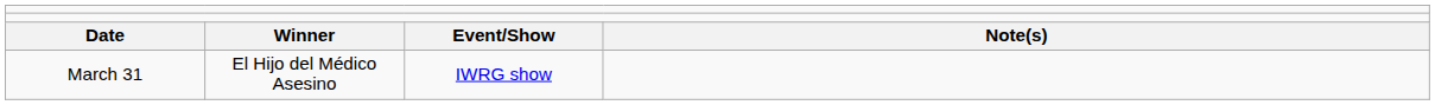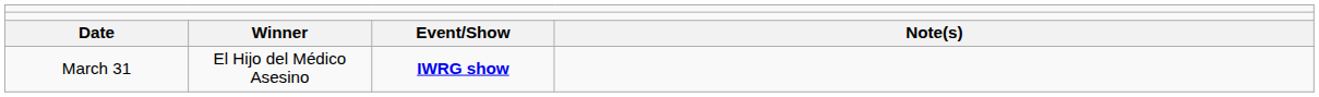March 31 | column 3: normal -> bold
